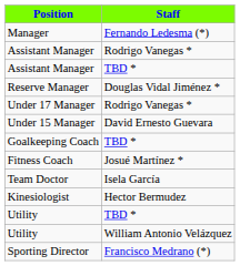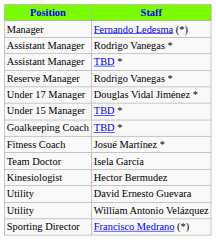row 5 | Staff: Douglas Vidal Jiménez * -> Rodrigo Vanegas *
row 6 | Staff: Rodrigo Vanegas * -> Douglas Vidal Jiménez *
row 7 | Staff: David Ernesto Guevara -> TBD *
row 12 | Staff: TBD * -> David Ernesto Guevara
